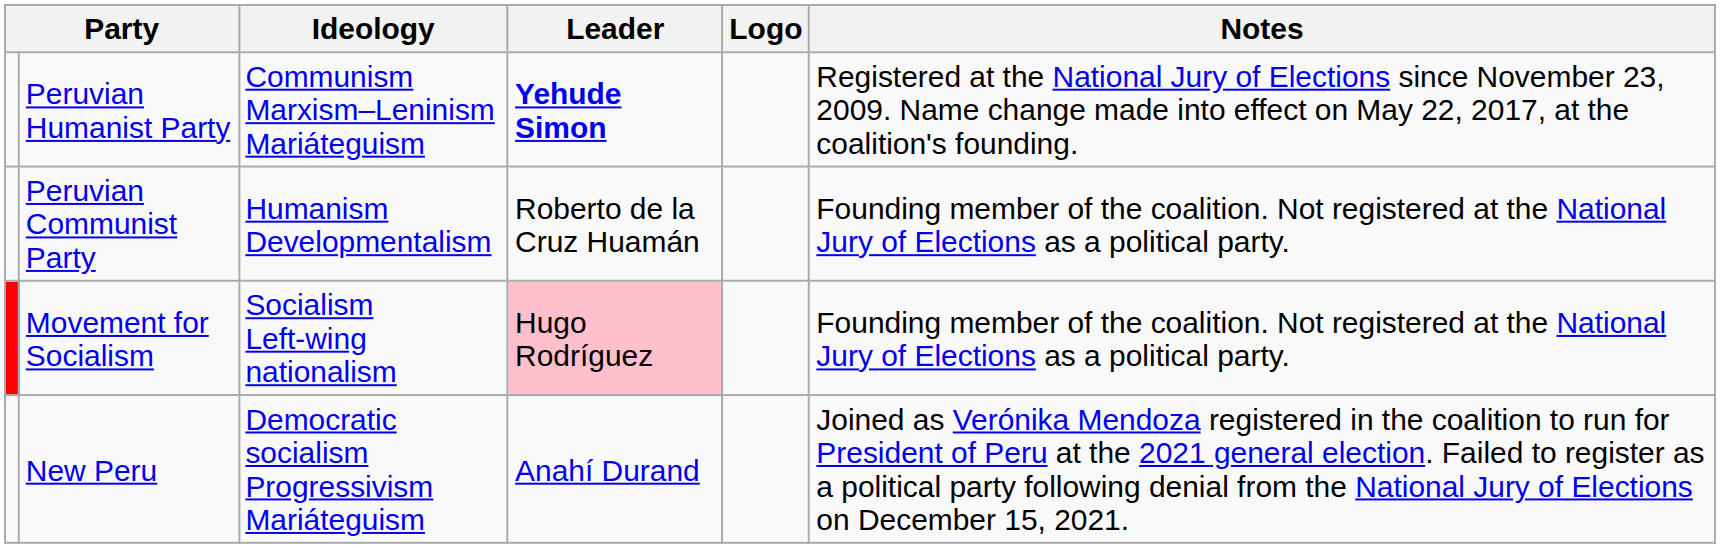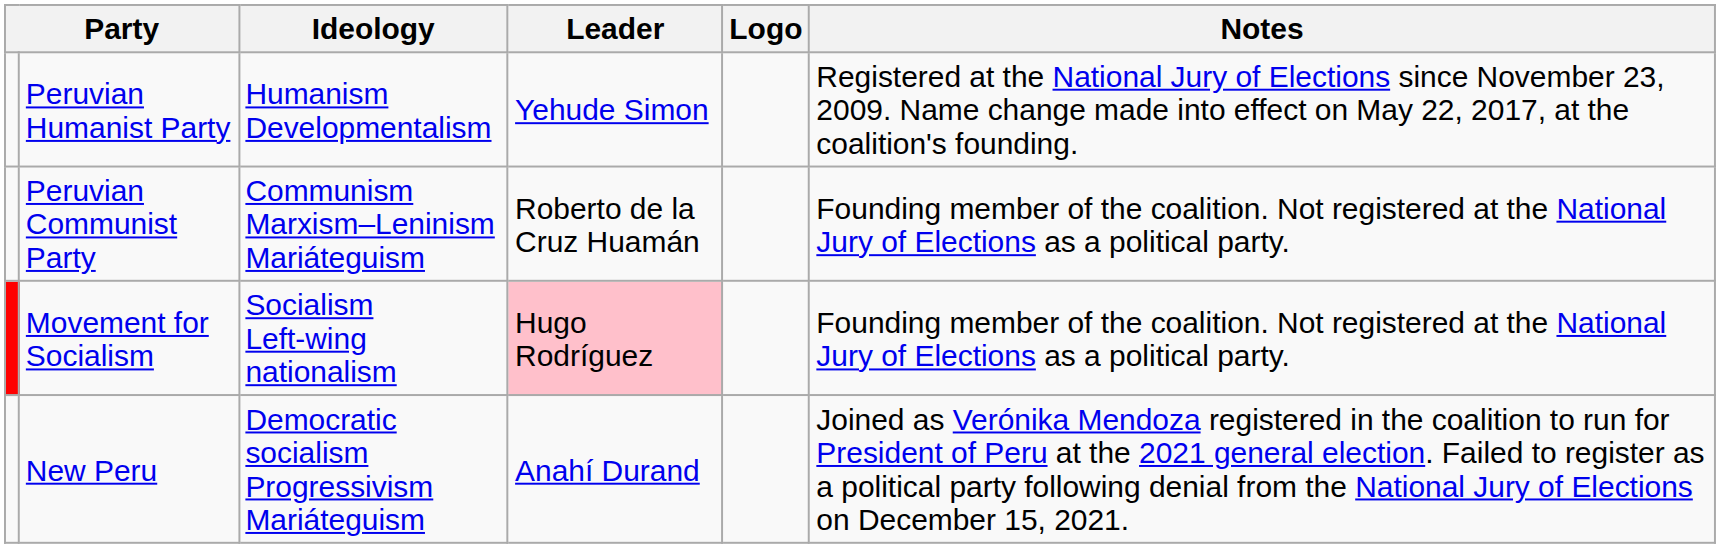Peruvian Humanist Party | Ideology: Communism Marxism–Leninism Mariáteguism -> Humanism Developmentalism
Peruvian Humanist Party | Leader: bold -> normal
Peruvian Communist Party | Ideology: Humanism Developmentalism -> Communism Marxism–Leninism Mariáteguism
